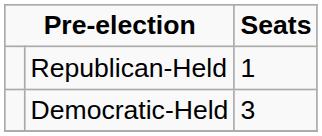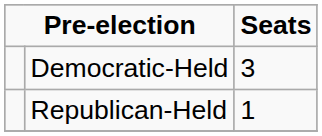rows swapped: Democratic-Held <-> Republican-Held
